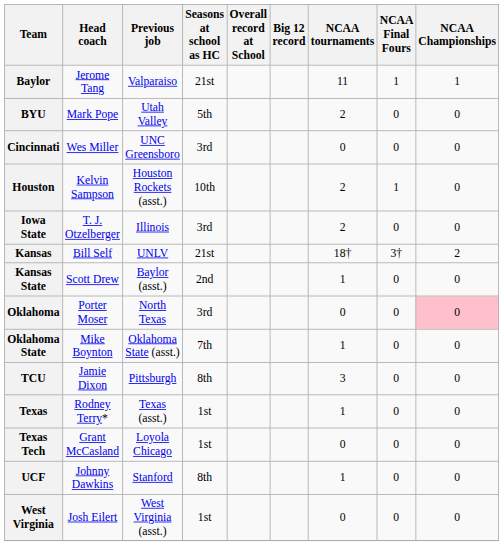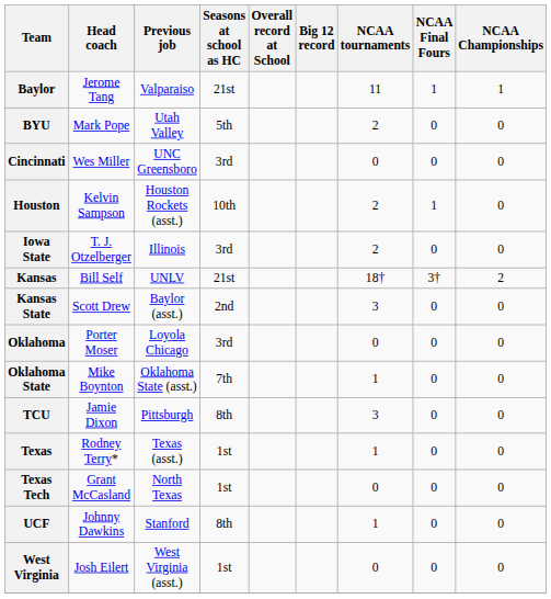Kansas State | NCAA tournaments: 1 -> 3
Oklahoma | Previous job: North Texas -> Loyola Chicago
Oklahoma | NCAA Championships: pink background -> no background
Texas Tech | Previous job: Loyola Chicago -> North Texas
